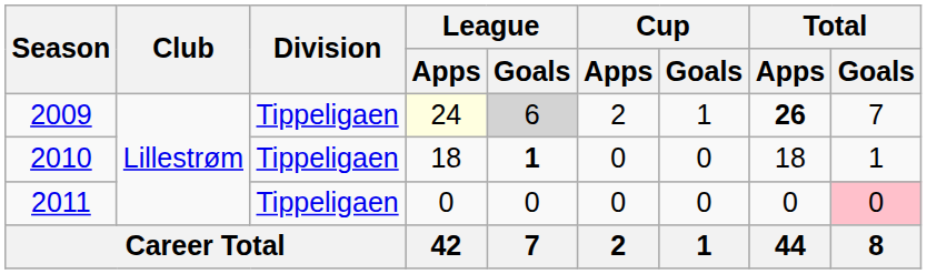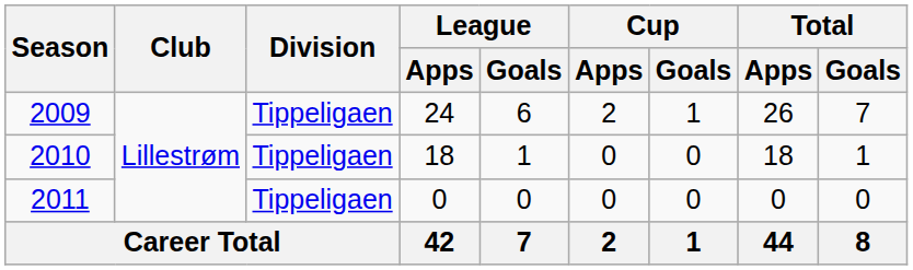2009 | League / Apps: lightyellow background -> no background
2009 | League / Goals: lightgrey background -> no background
2009 | Total / Apps: bold -> normal
2010 | League / Goals: bold -> normal
2011 | Total / Goals: pink background -> no background
